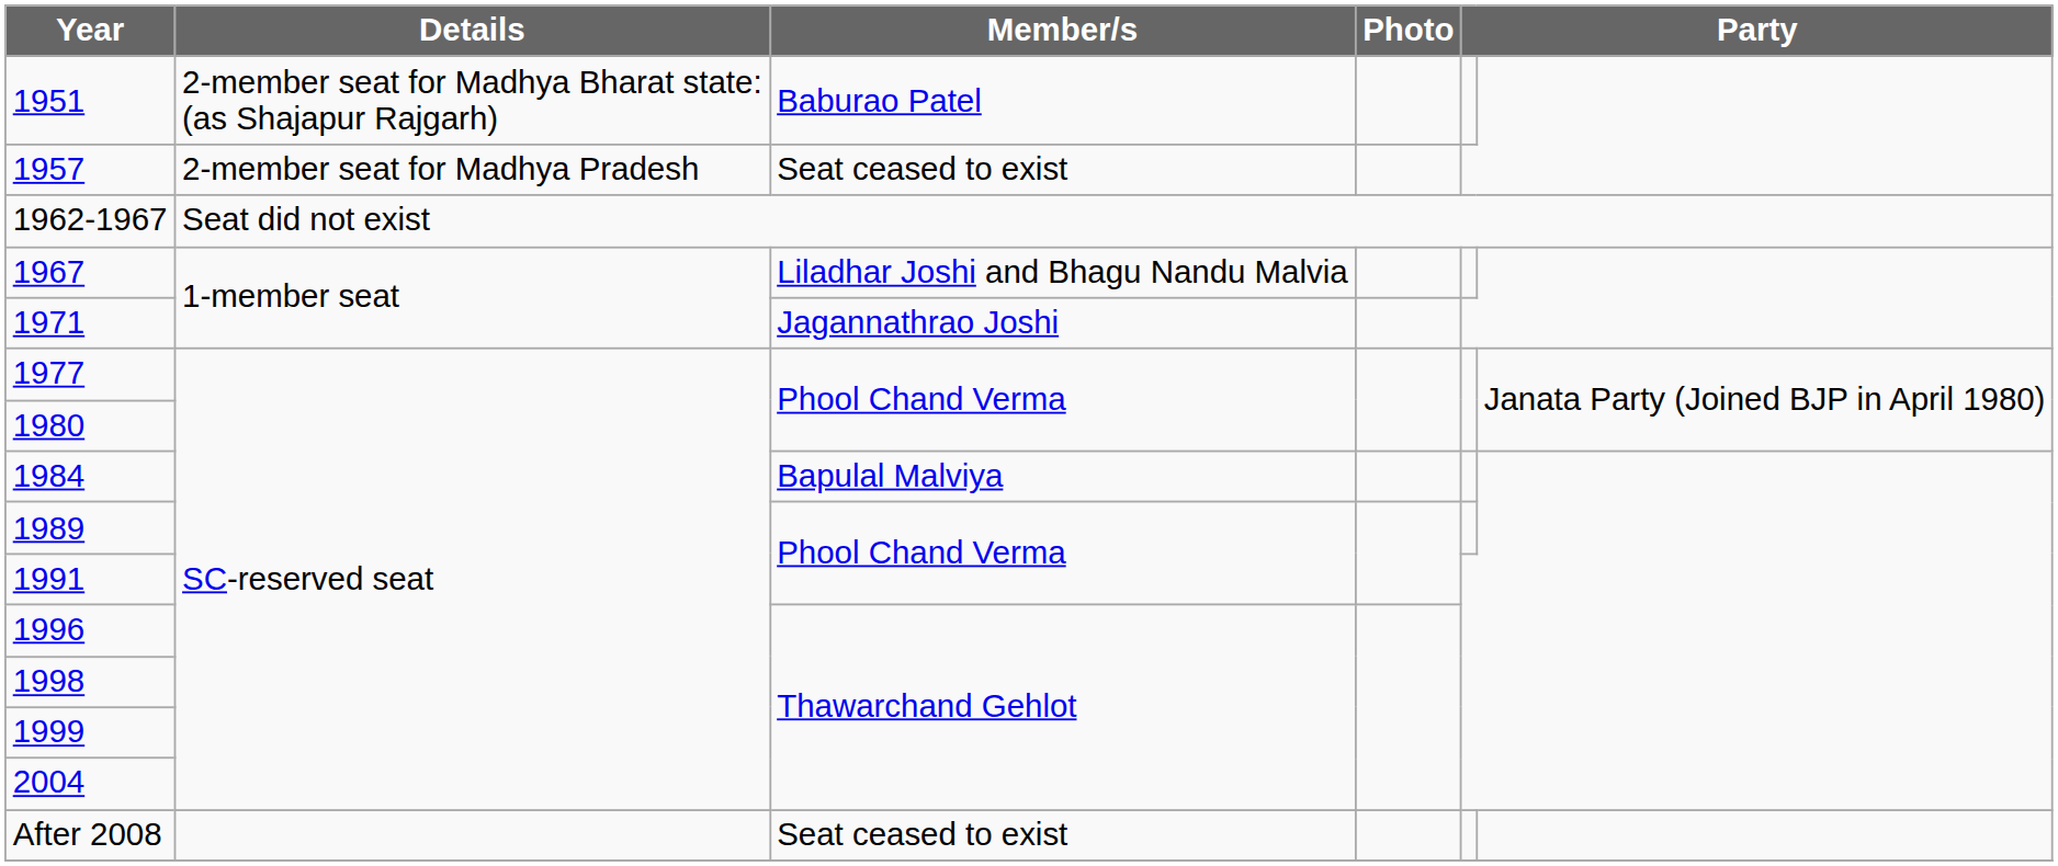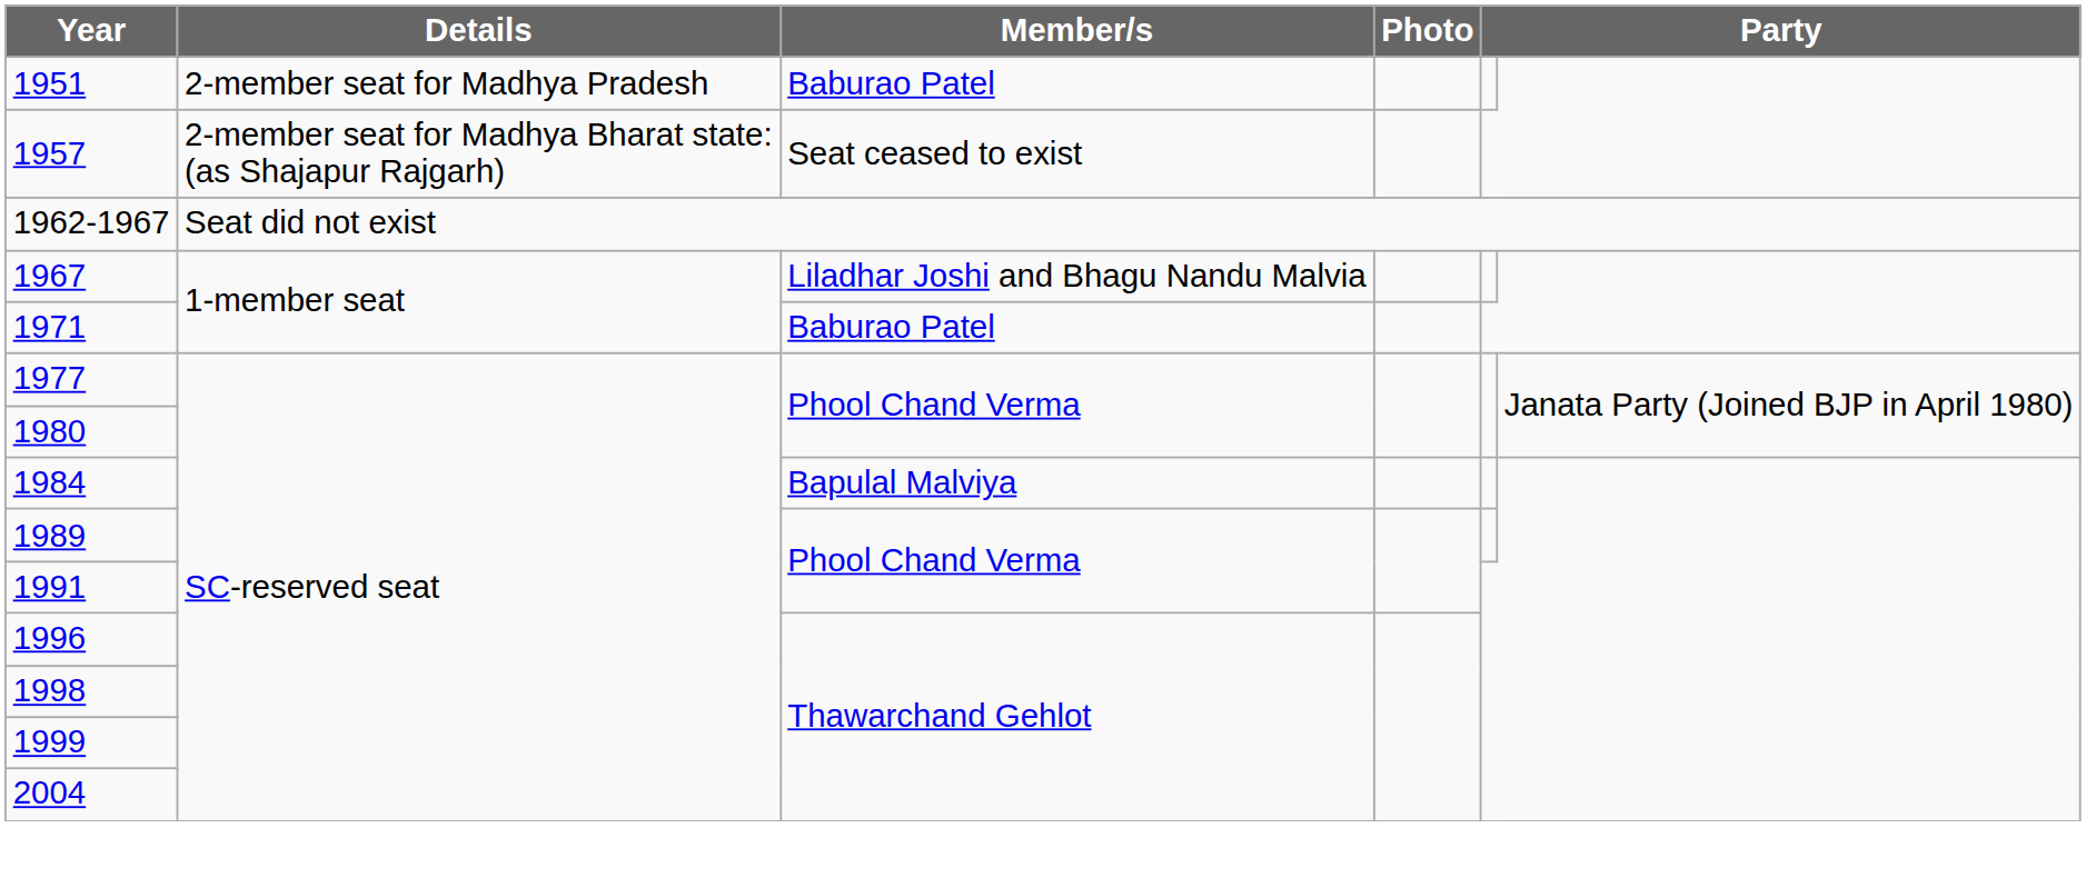1951 | Details: 2-member seat for Madhya Bharat state: (as Shajapur Rajgarh) -> 2-member seat for Madhya Pradesh
1957 | Details: 2-member seat for Madhya Pradesh -> 2-member seat for Madhya Bharat state: (as Shajapur Rajgarh)
1971 | Member/s: Jagannathrao Joshi -> Baburao Patel
- row: After 2008 | Seat ceased to exist
